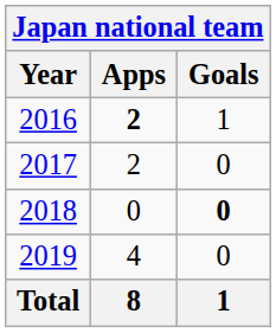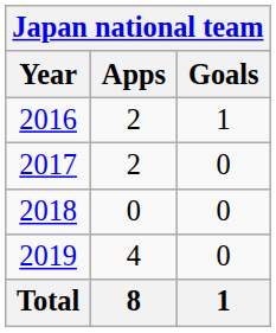2016 | Apps: bold -> normal
2018 | Goals: bold -> normal
